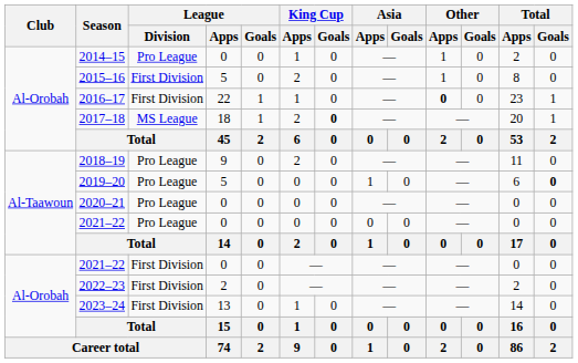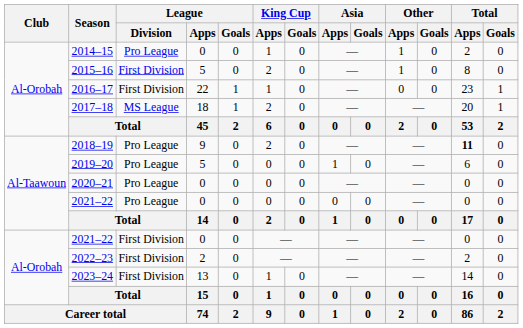2016–17 | Other / Apps: bold -> normal
2017–18 | King Cup / Goals: bold -> normal
2018–19 | Total / Apps: normal -> bold
2019–20 | Total / Goals: bold -> normal
